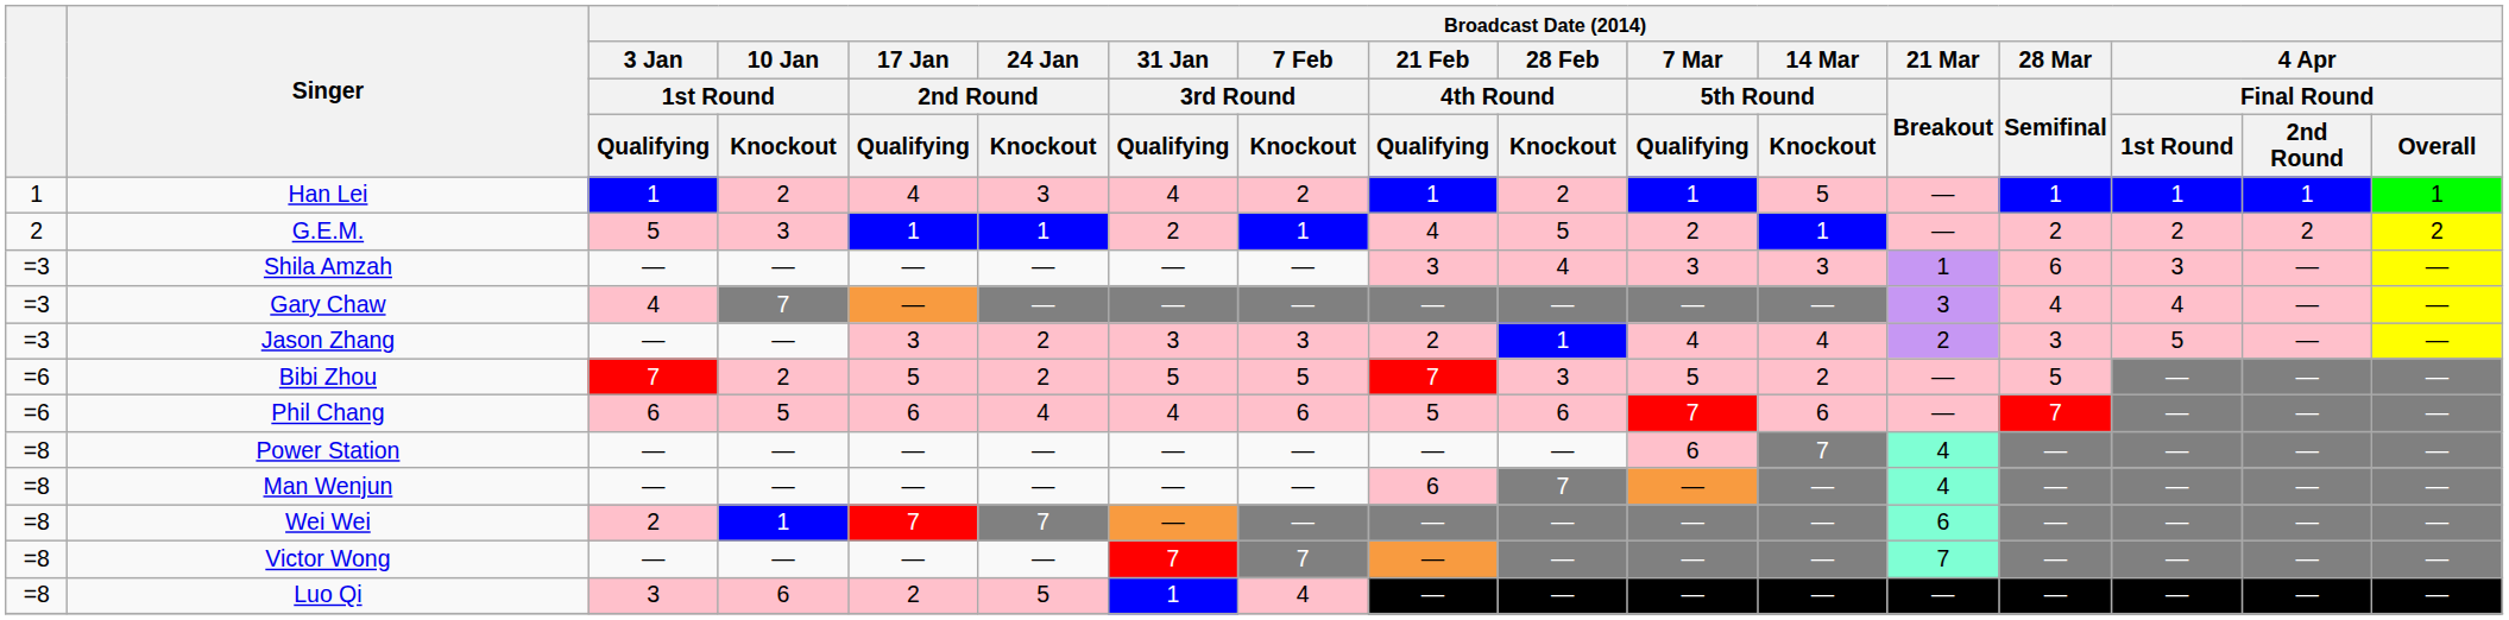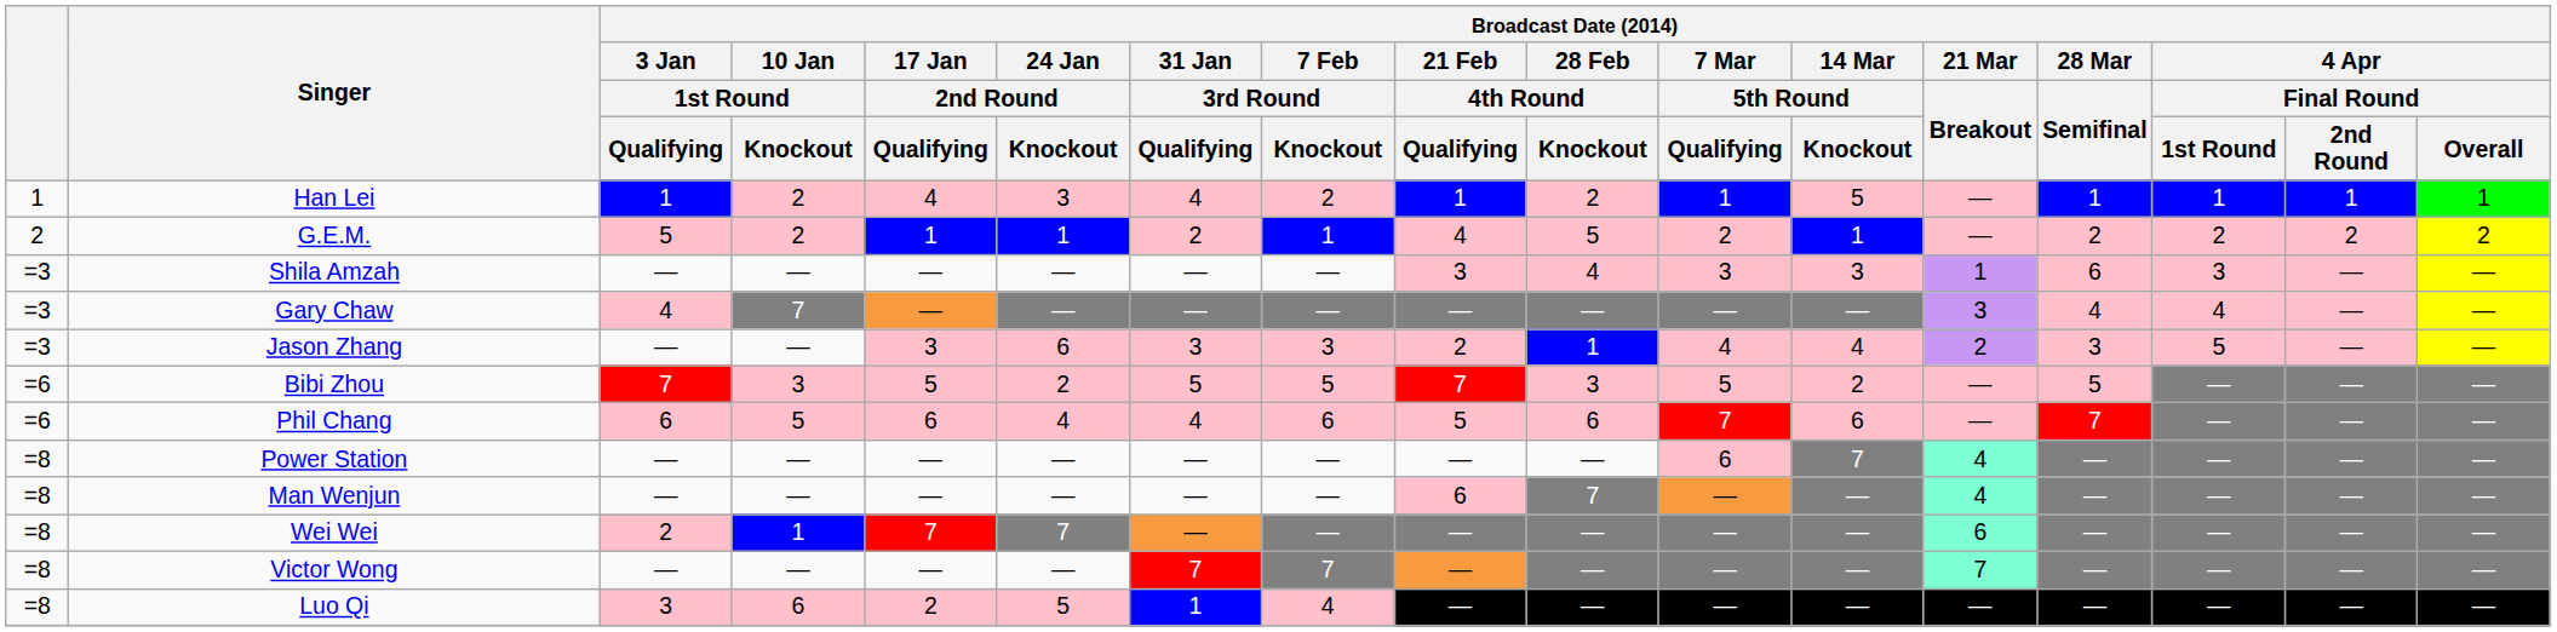G.E.M. | Broadcast Date (2014) / 10 Jan / 1st Round / Knockout: 3 -> 2
Jason Zhang | Broadcast Date (2014) / 24 Jan / 2nd Round / Knockout: 2 -> 6
Bibi Zhou | Broadcast Date (2014) / 10 Jan / 1st Round / Knockout: 2 -> 3
